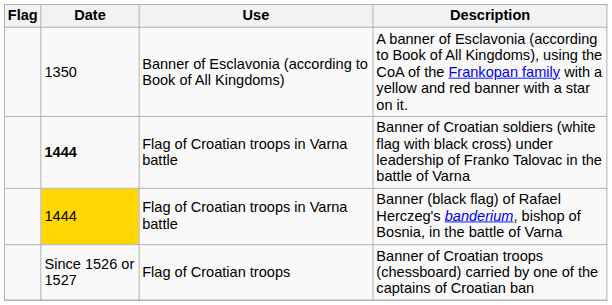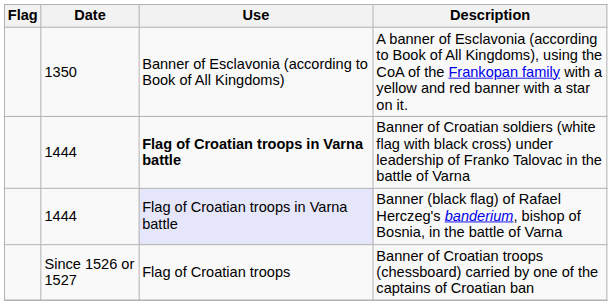row 3 | Date: bold -> normal
row 3 | Use: normal -> bold
row 4 | Date: gold background -> no background
row 4 | Use: no background -> lavender background
